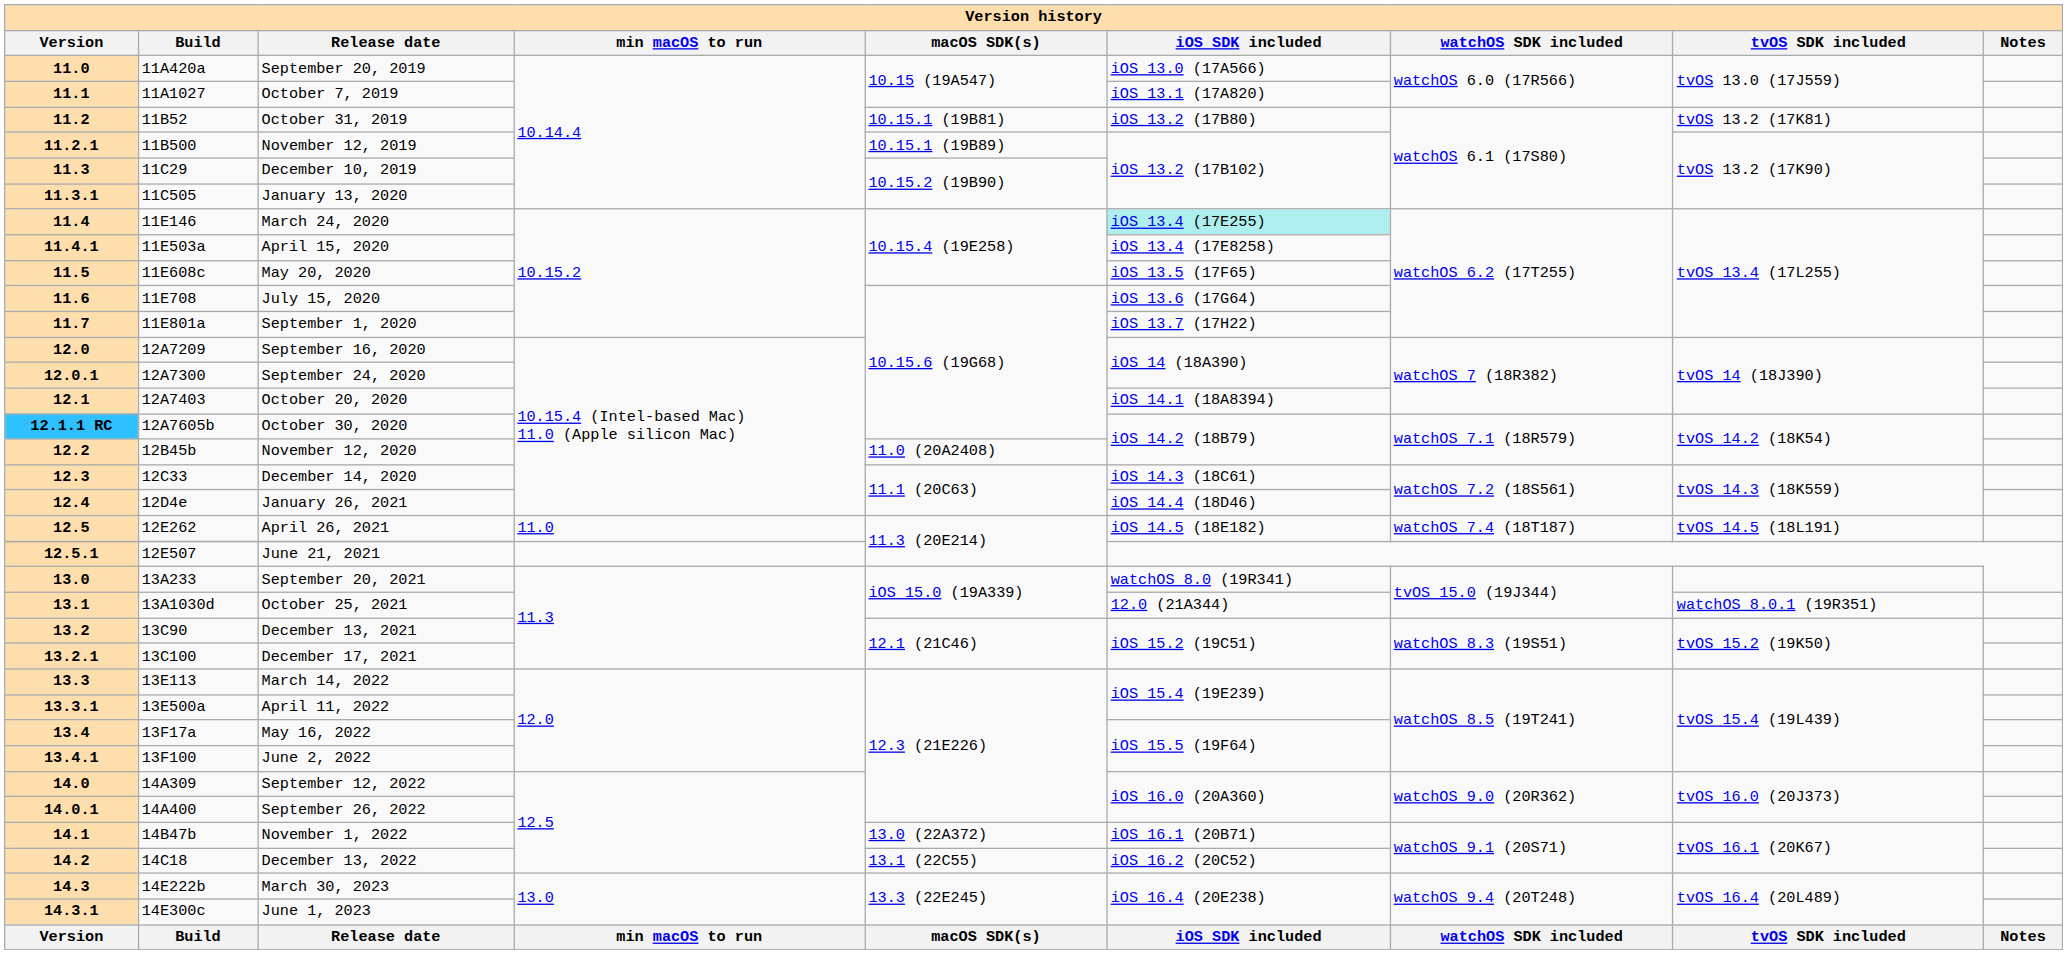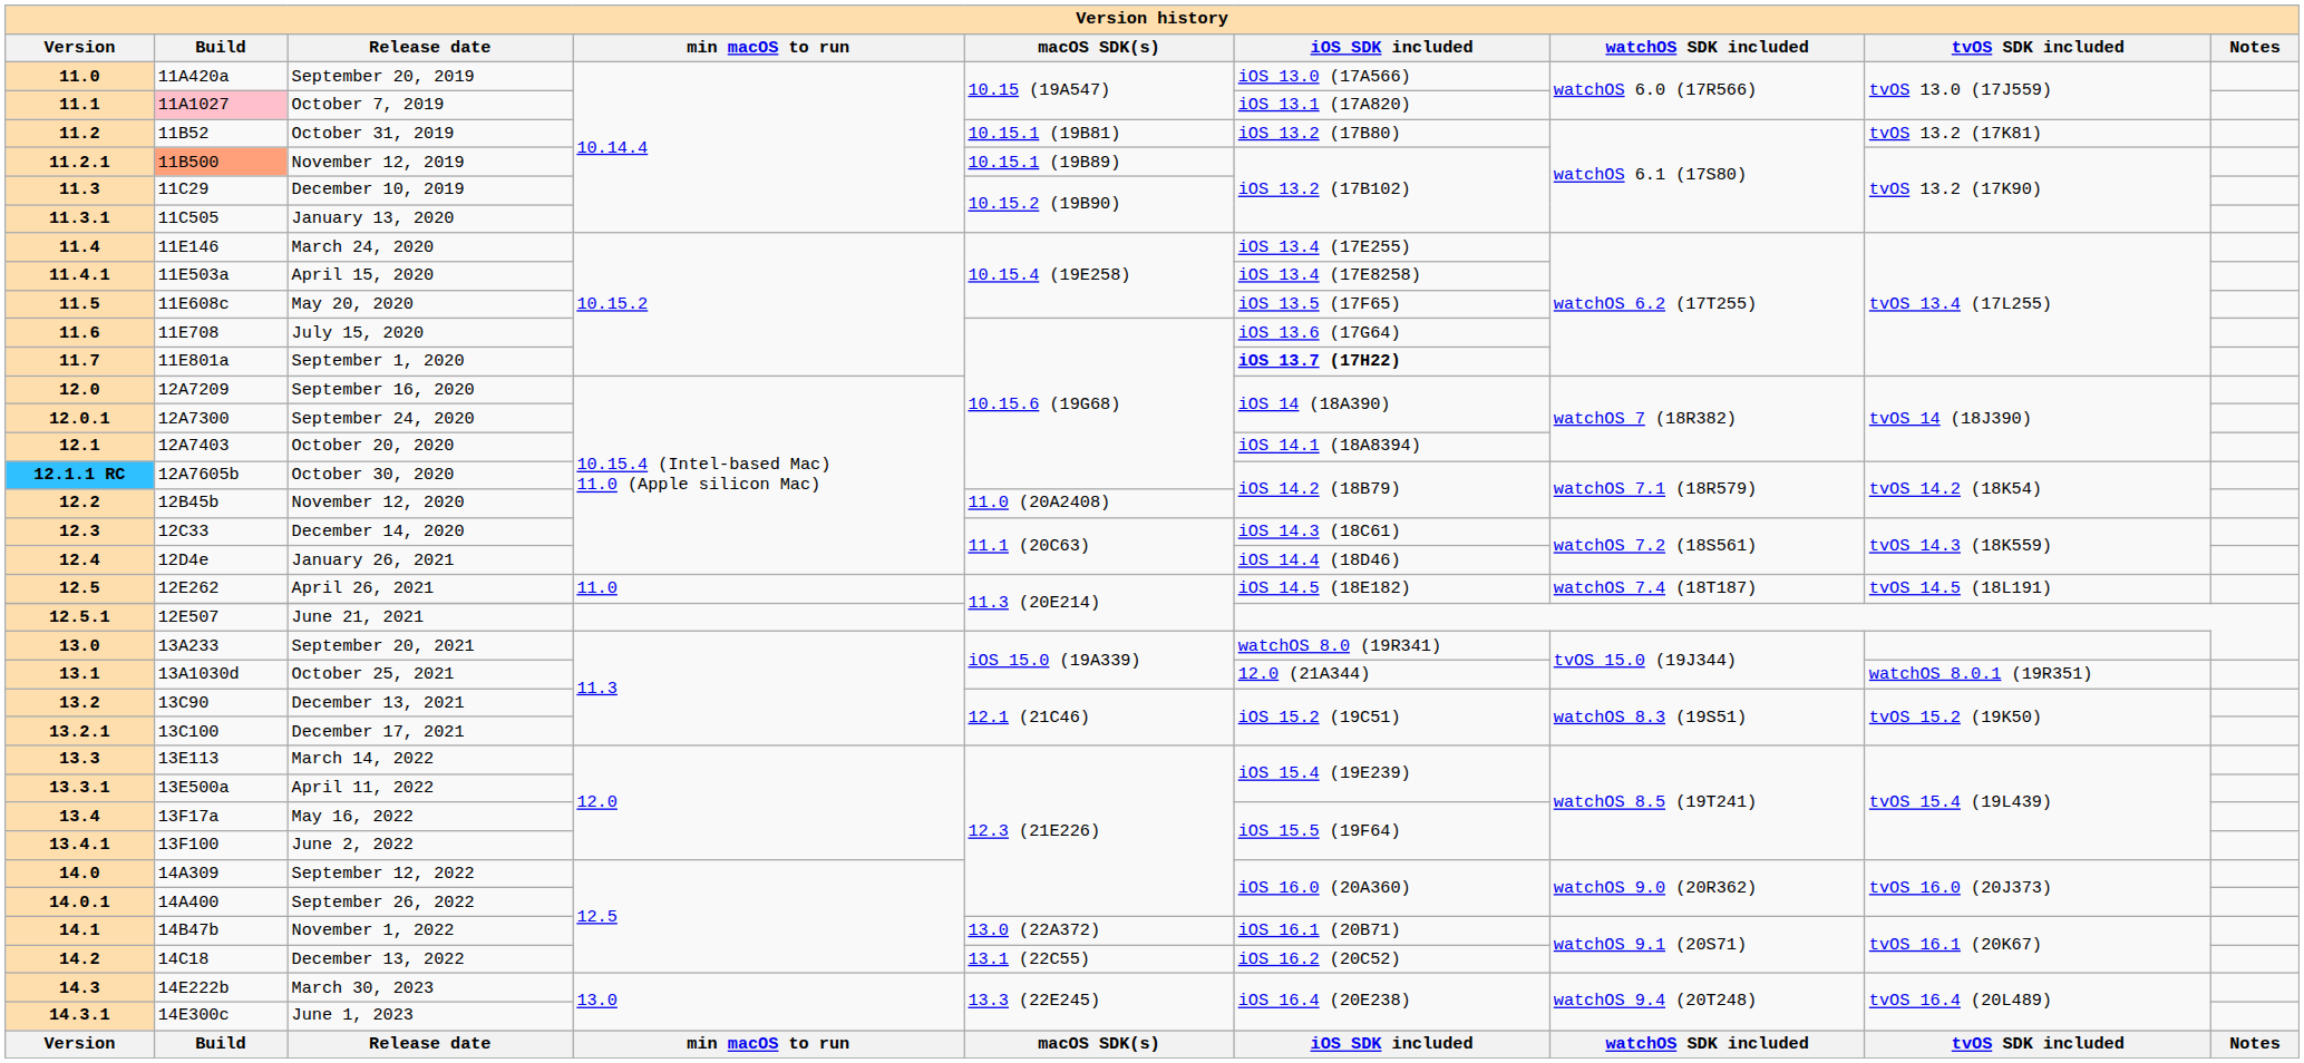October 7, 2019 | Build: no background -> pink background
November 12, 2019 | Build: no background -> lightsalmon background
March 24, 2020 | iOS SDK included: paleturquoise background -> no background
September 1, 2020 | iOS SDK included: normal -> bold
